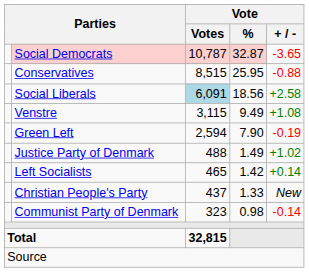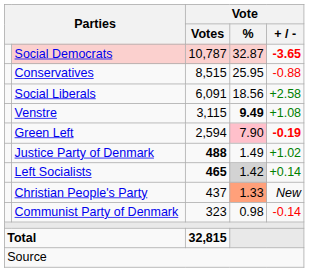Social Democrats | Vote / + / -: normal -> bold
Social Liberals | Vote / Votes: lightblue background -> no background
Venstre | Vote / %: normal -> bold
Green Left | Vote / %: no background -> pink background
Green Left | Vote / + / -: normal -> bold
Justice Party of Denmark | Vote / Votes: normal -> bold
Left Socialists | Vote / Votes: normal -> bold
Left Socialists | Vote / %: no background -> lightgrey background
Christian People's Party | Vote / %: no background -> lightsalmon background
